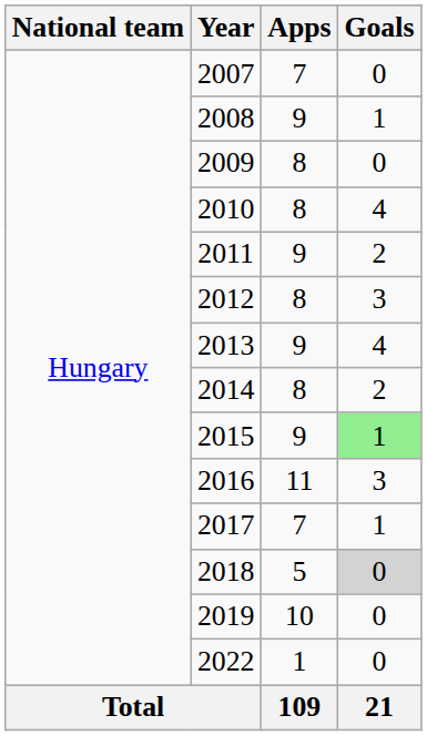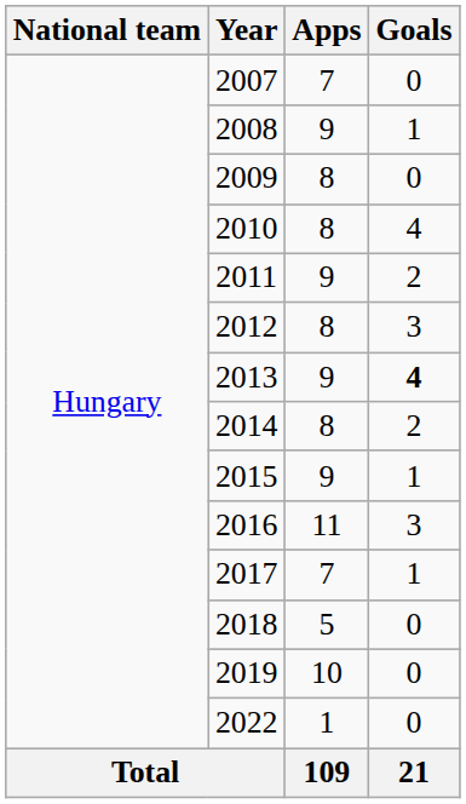2013 | Goals: normal -> bold
2015 | Goals: lightgreen background -> no background
2018 | Goals: lightgrey background -> no background
